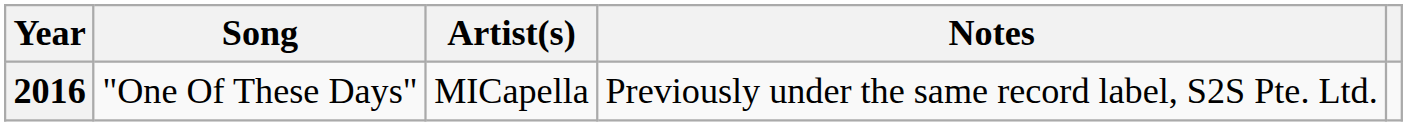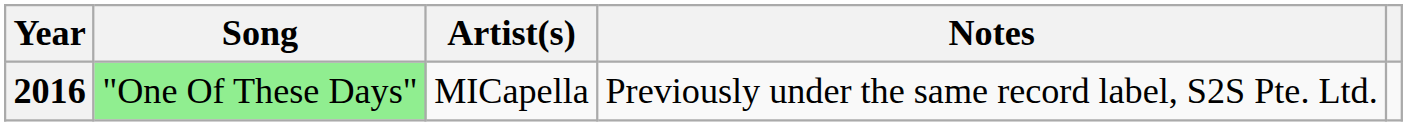2016 | Song: no background -> lightgreen background
